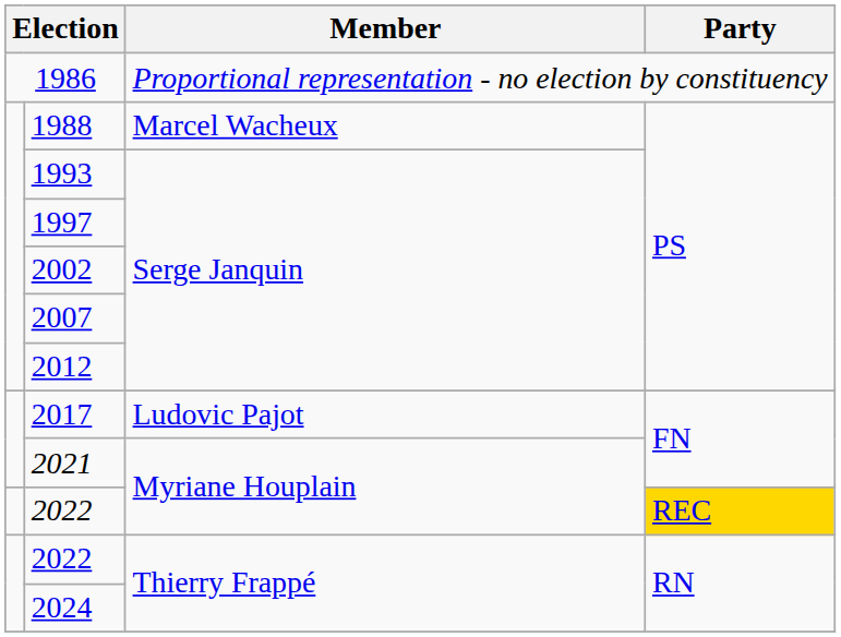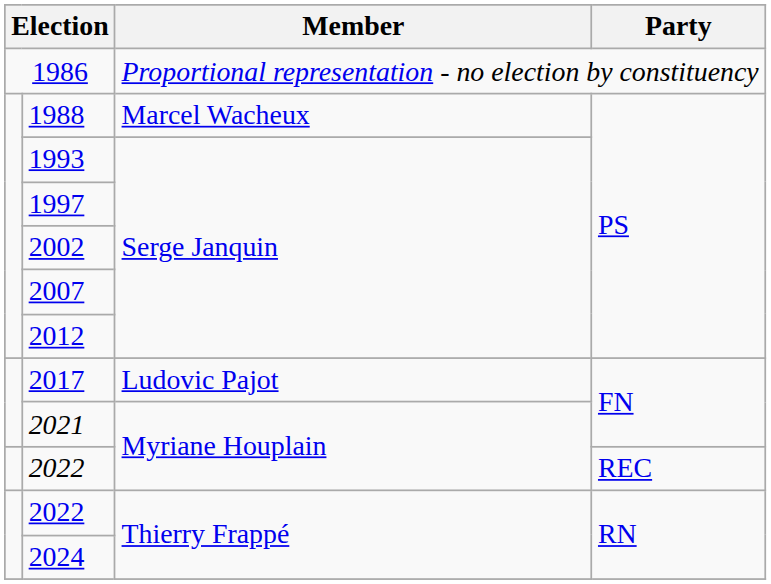2022 / Myriane Houplain | Party: gold background -> no background
